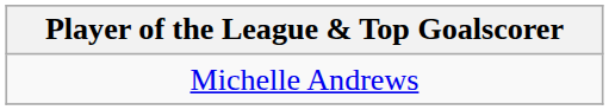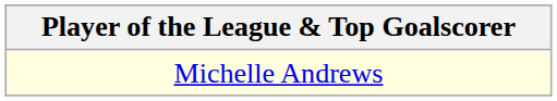row 2 | column 1: no background -> lightyellow background
